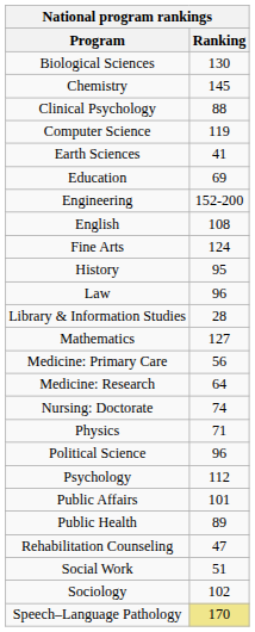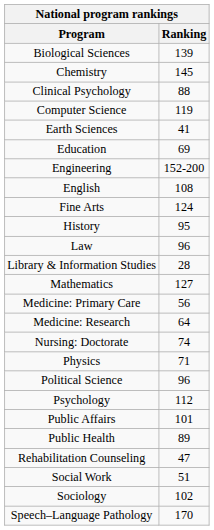Biological Sciences | Ranking: 130 -> 139
Speech–Language Pathology | Ranking: khaki background -> no background
